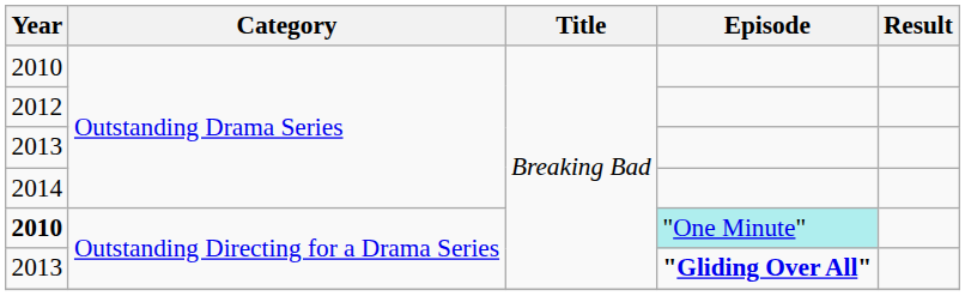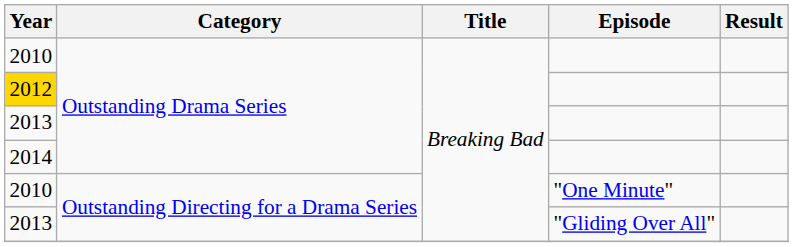2012 | Year: no background -> gold background
2010 / "One Minute" | Year: bold -> normal
2010 / "One Minute" | Episode: paleturquoise background -> no background
2013 / "Gliding Over All" | Episode: bold -> normal
